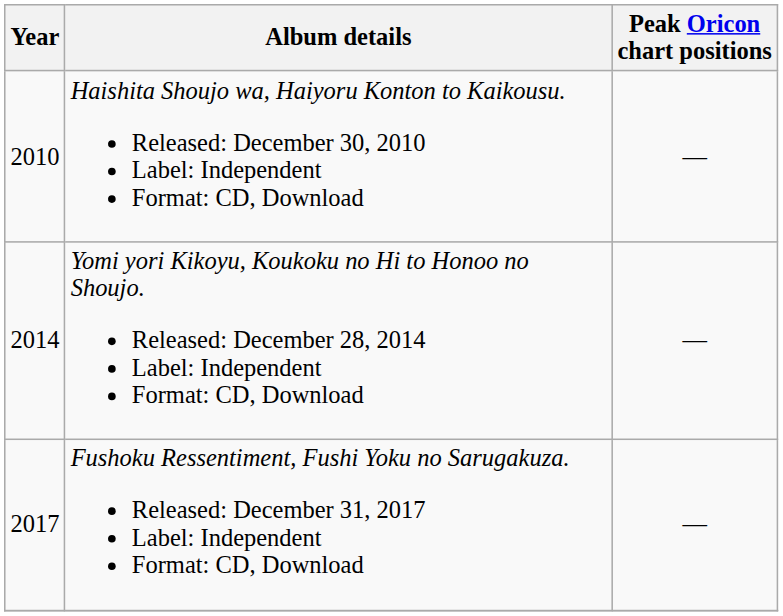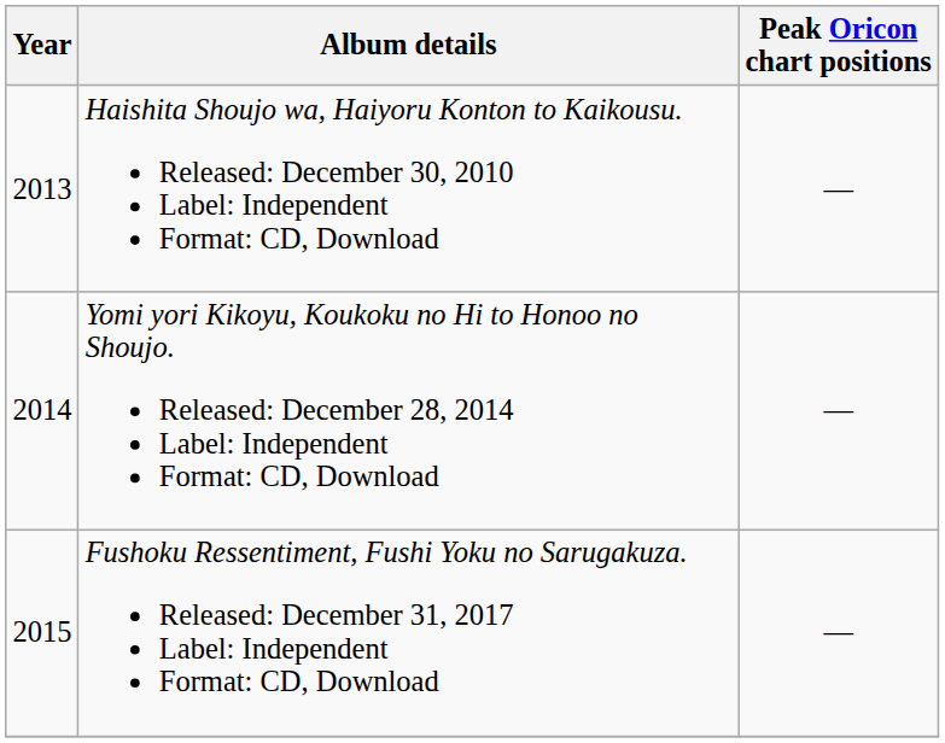row 2 | Year: 2010 -> 2013
row 4 | Year: 2017 -> 2015
